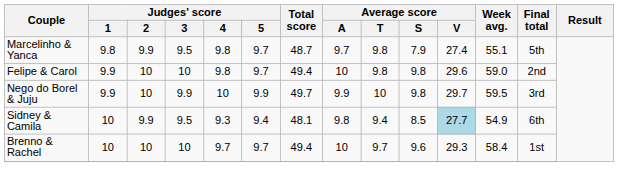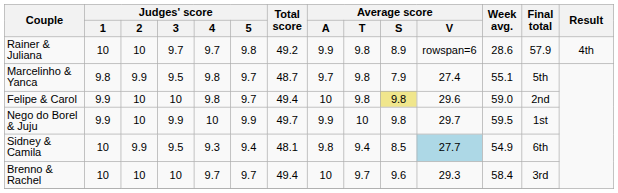+ row: Rainer & Juliana | 10 | 10 | 9.7 | 9.7 | 9.8 | 49.2 | 9.9 | 9.8 | 8.9 | rowspan=6 | 28.6 | 57.9 | 4th
Felipe & Carol | Average score / S: no background -> khaki background
Nego do Borel & Juju | Final total: 3rd -> 1st
Brenno & Rachel | Final total: 1st -> 3rd
